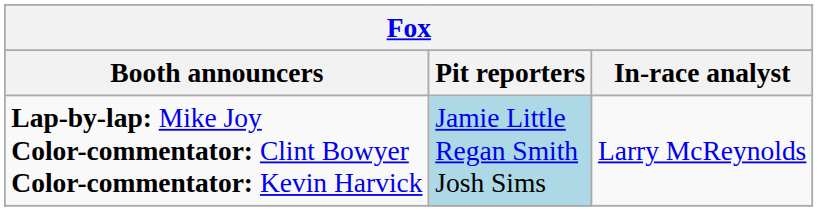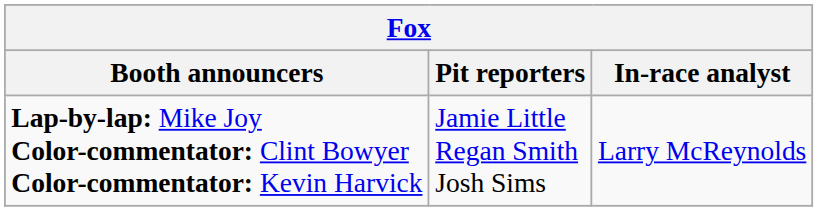row 3 | Pit reporters: lightblue background -> no background
